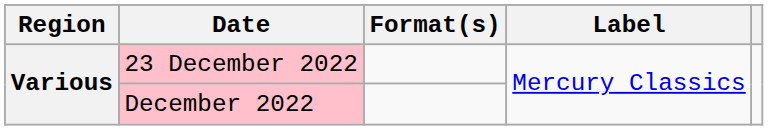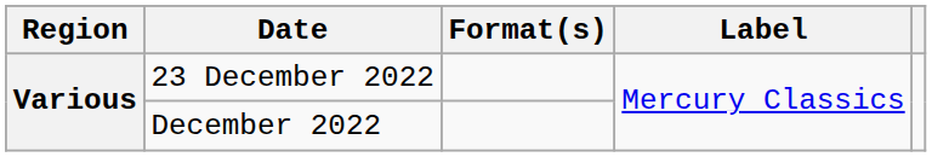23 December 2022 | Date: pink background -> no background
December 2022 | Date: pink background -> no background
